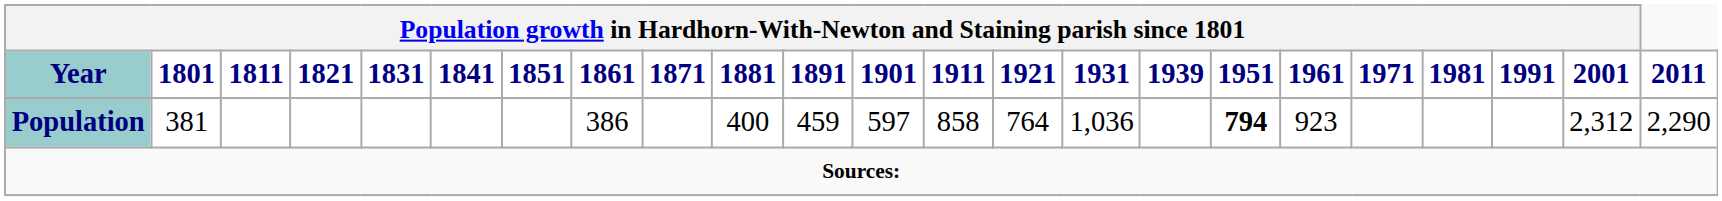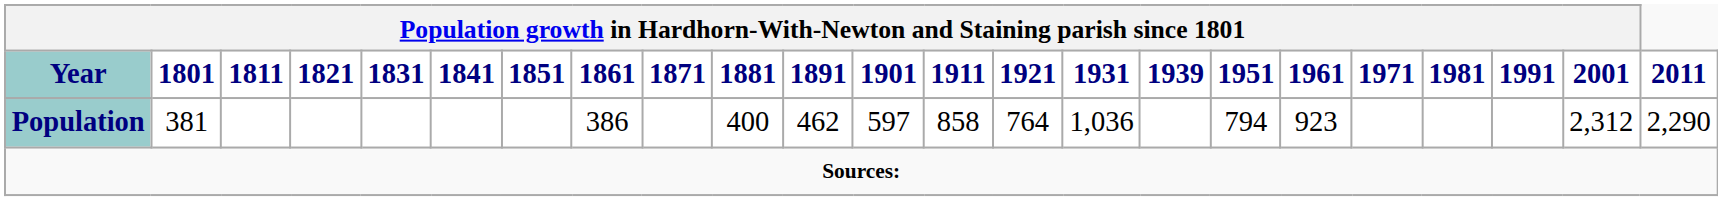Population | column 11: 459 -> 462
Population | column 17: bold -> normal
